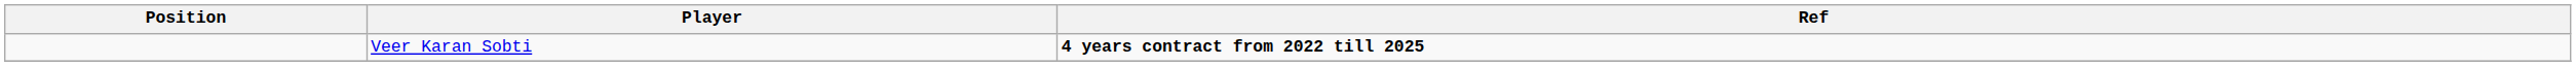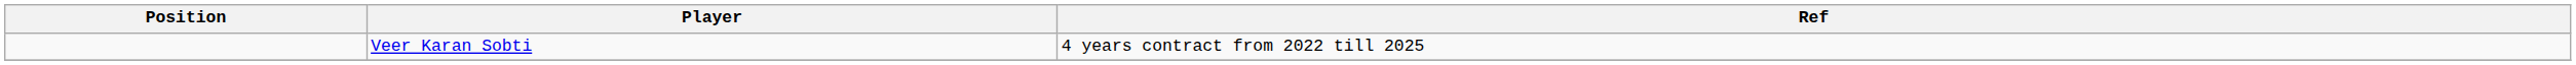Veer Karan Sobti | Ref: bold -> normal
